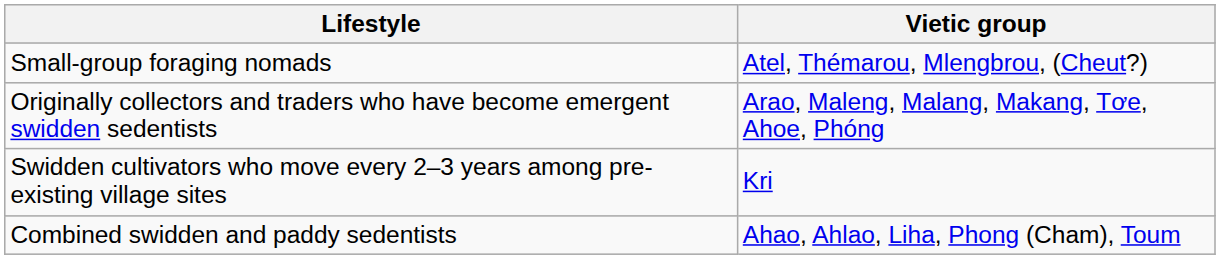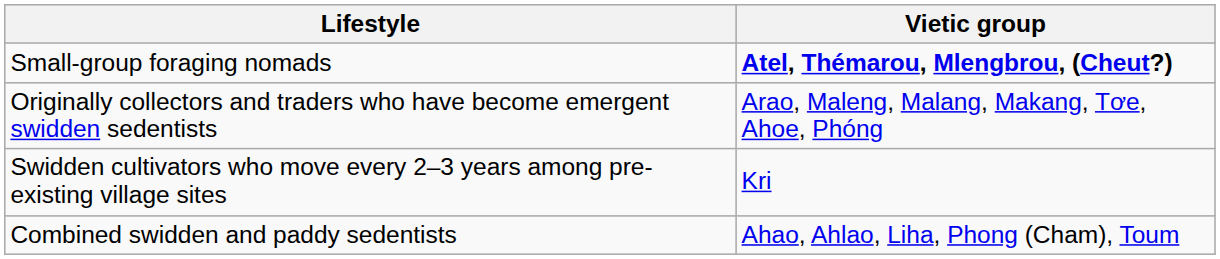Small-group foraging nomads | Vietic group: normal -> bold
